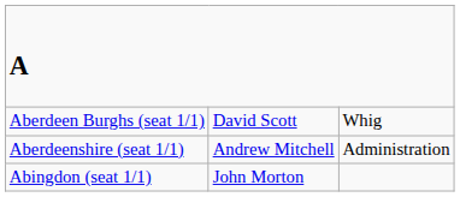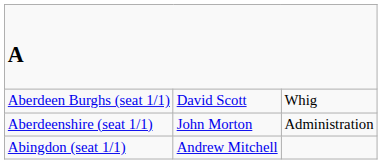Aberdeenshire (seat 1/1) | column 2: Andrew Mitchell -> John Morton
Abingdon (seat 1/1) | column 2: John Morton -> Andrew Mitchell
